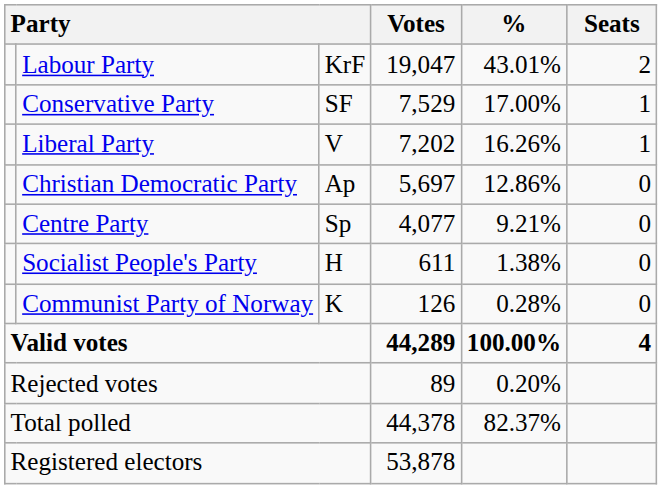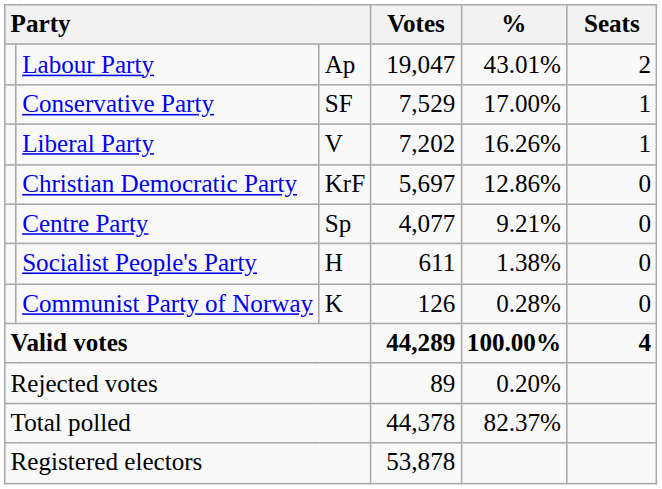Labour Party | column 3: KrF -> Ap
Christian Democratic Party | column 3: Ap -> KrF
